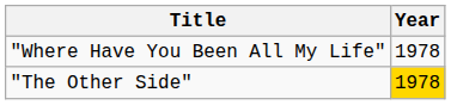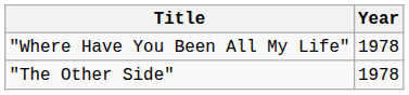"The Other Side" | Year: gold background -> no background
